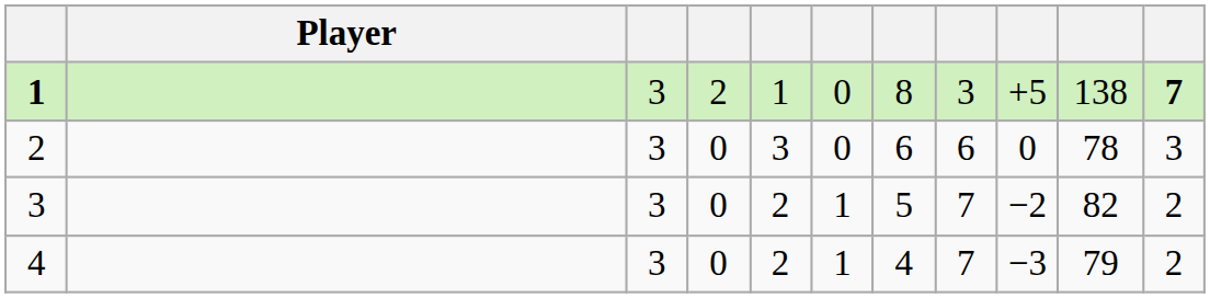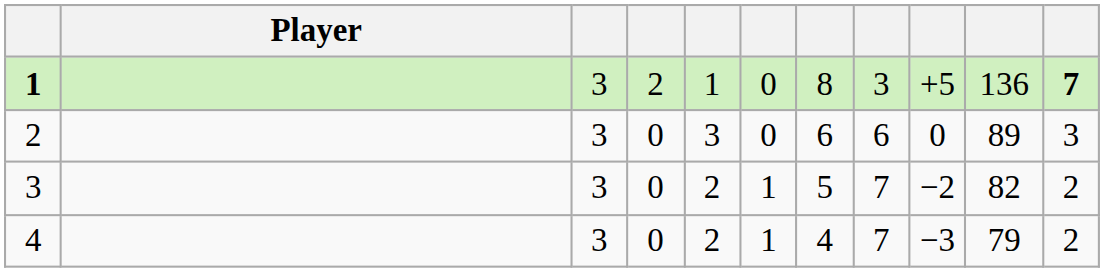row 2 | column 10: 138 -> 136
row 3 | column 10: 78 -> 89
